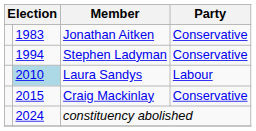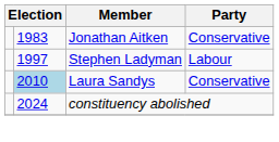Stephen Ladyman | column 2: 1994 -> 1997
Stephen Ladyman | Party: Conservative -> Labour
Laura Sandys | Party: Labour -> Conservative
- row: 2015 | Craig Mackinlay | Conservative
